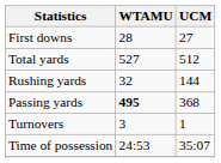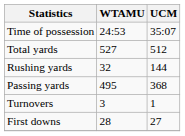rows swapped: First downs <-> Time of possession
Passing yards | WTAMU: bold -> normal
